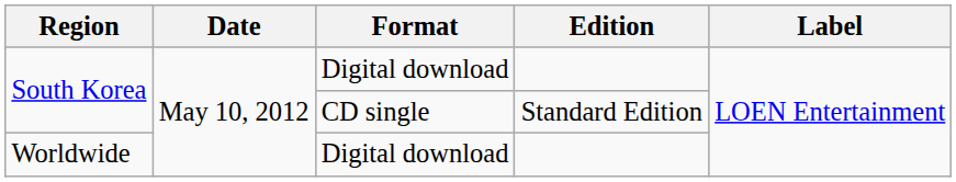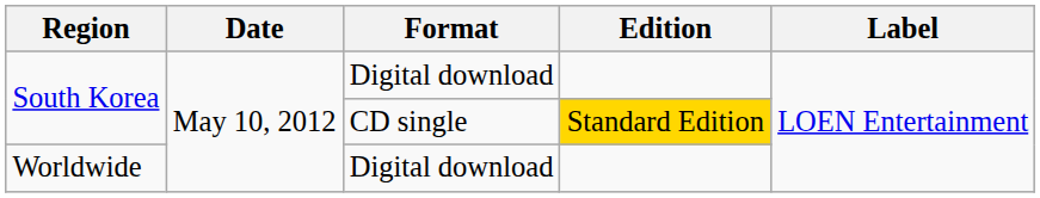South Korea / CD single | Edition: no background -> gold background
